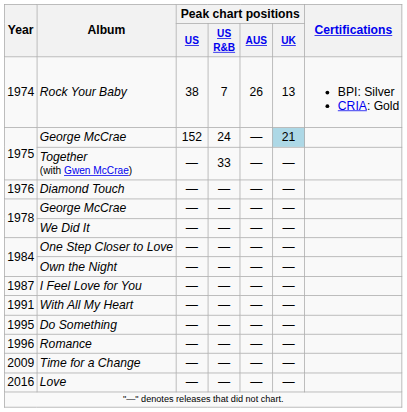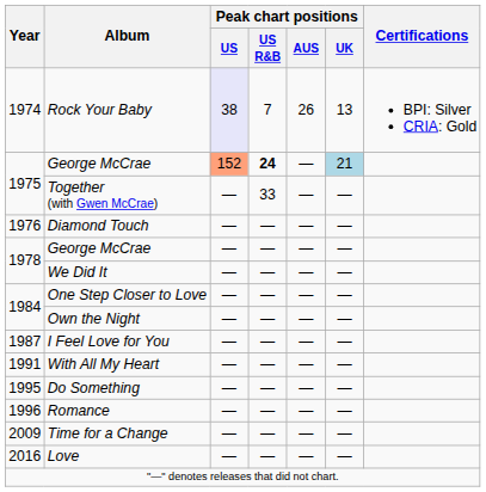Rock Your Baby | Peak chart positions / US: no background -> lavender background
1975 / George McCrae | Peak chart positions / US: no background -> lightsalmon background
1975 / George McCrae | Peak chart positions / US R&B: normal -> bold
